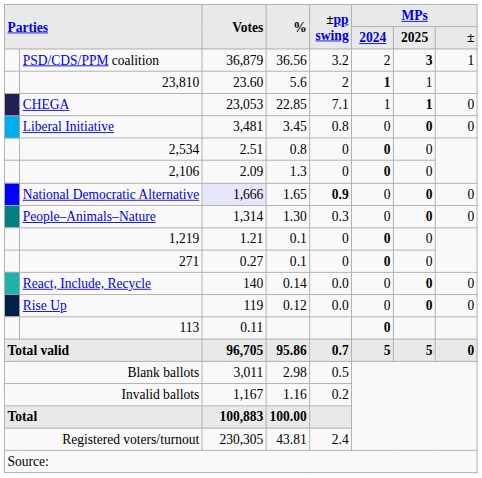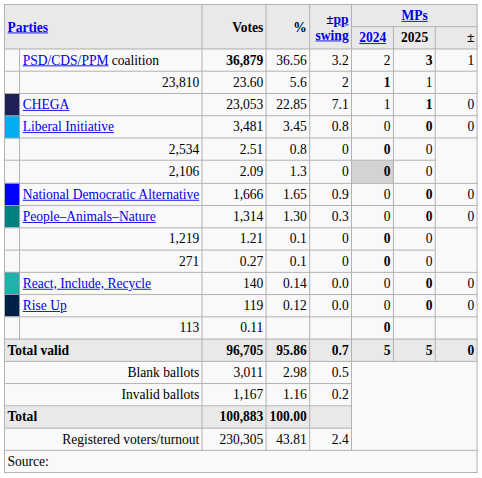PSD/CDS/PPM coalition | Votes: normal -> bold
2,106 | MPs / 2024: no background -> lightgrey background
National Democratic Alternative | Votes: lavender background -> no background
National Democratic Alternative | ±pp swing: bold -> normal
